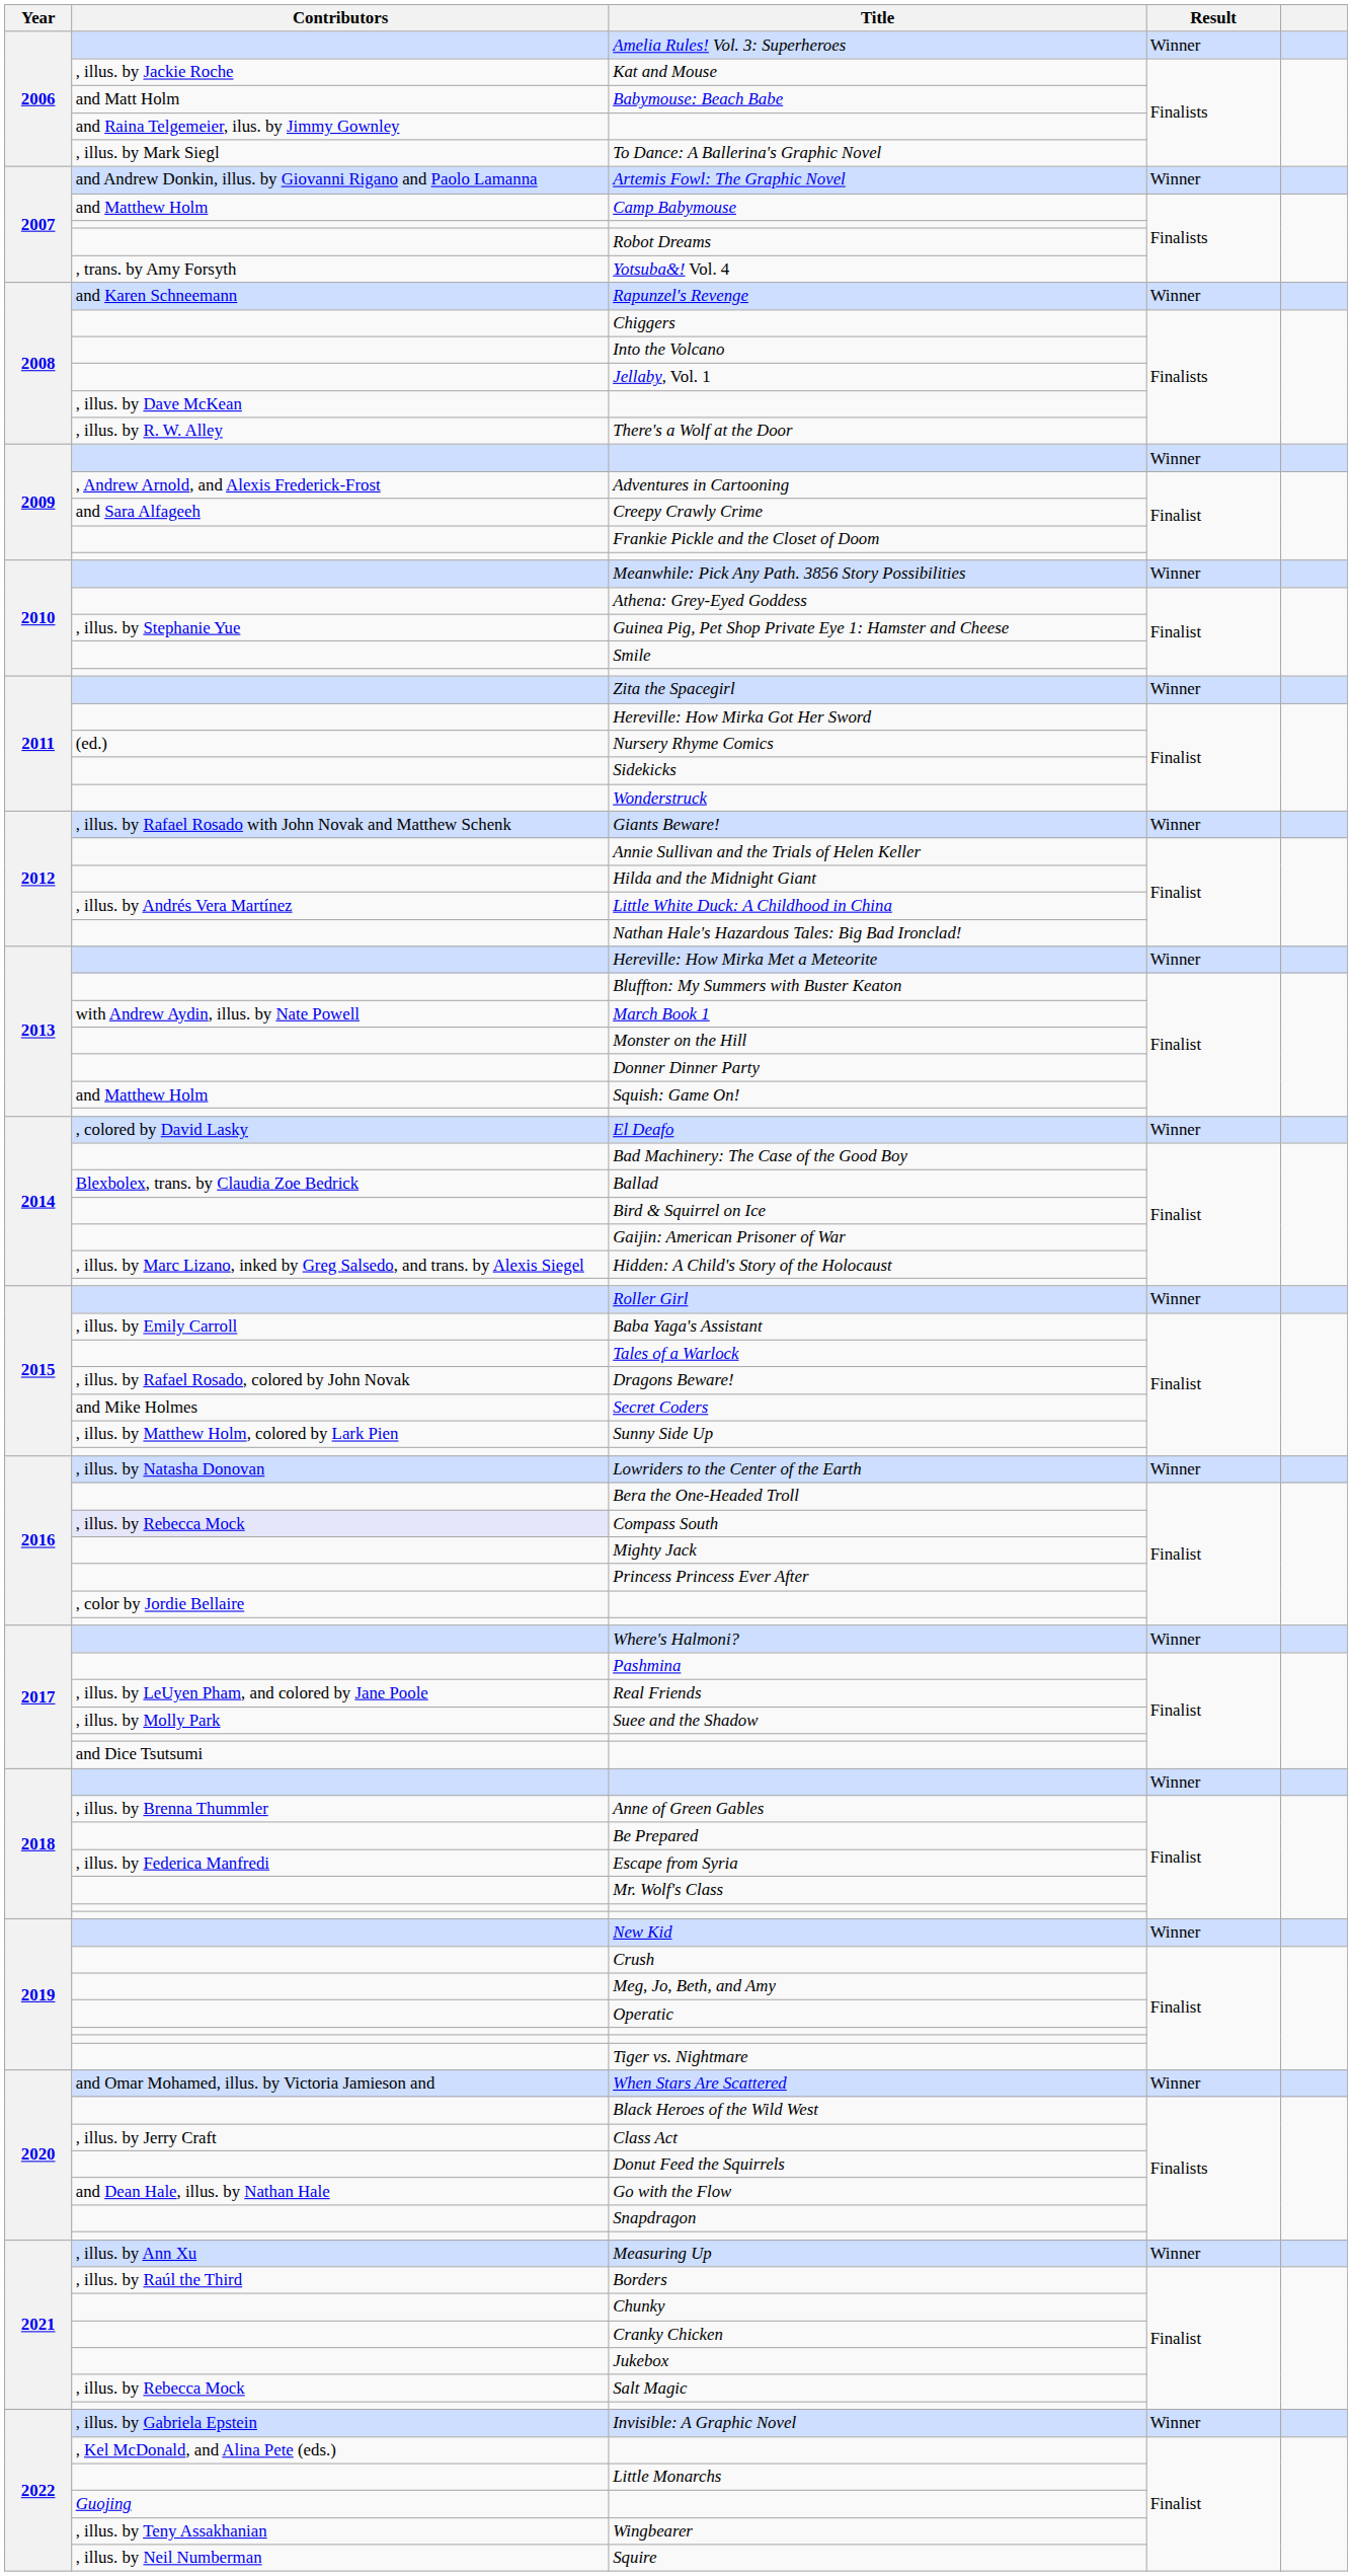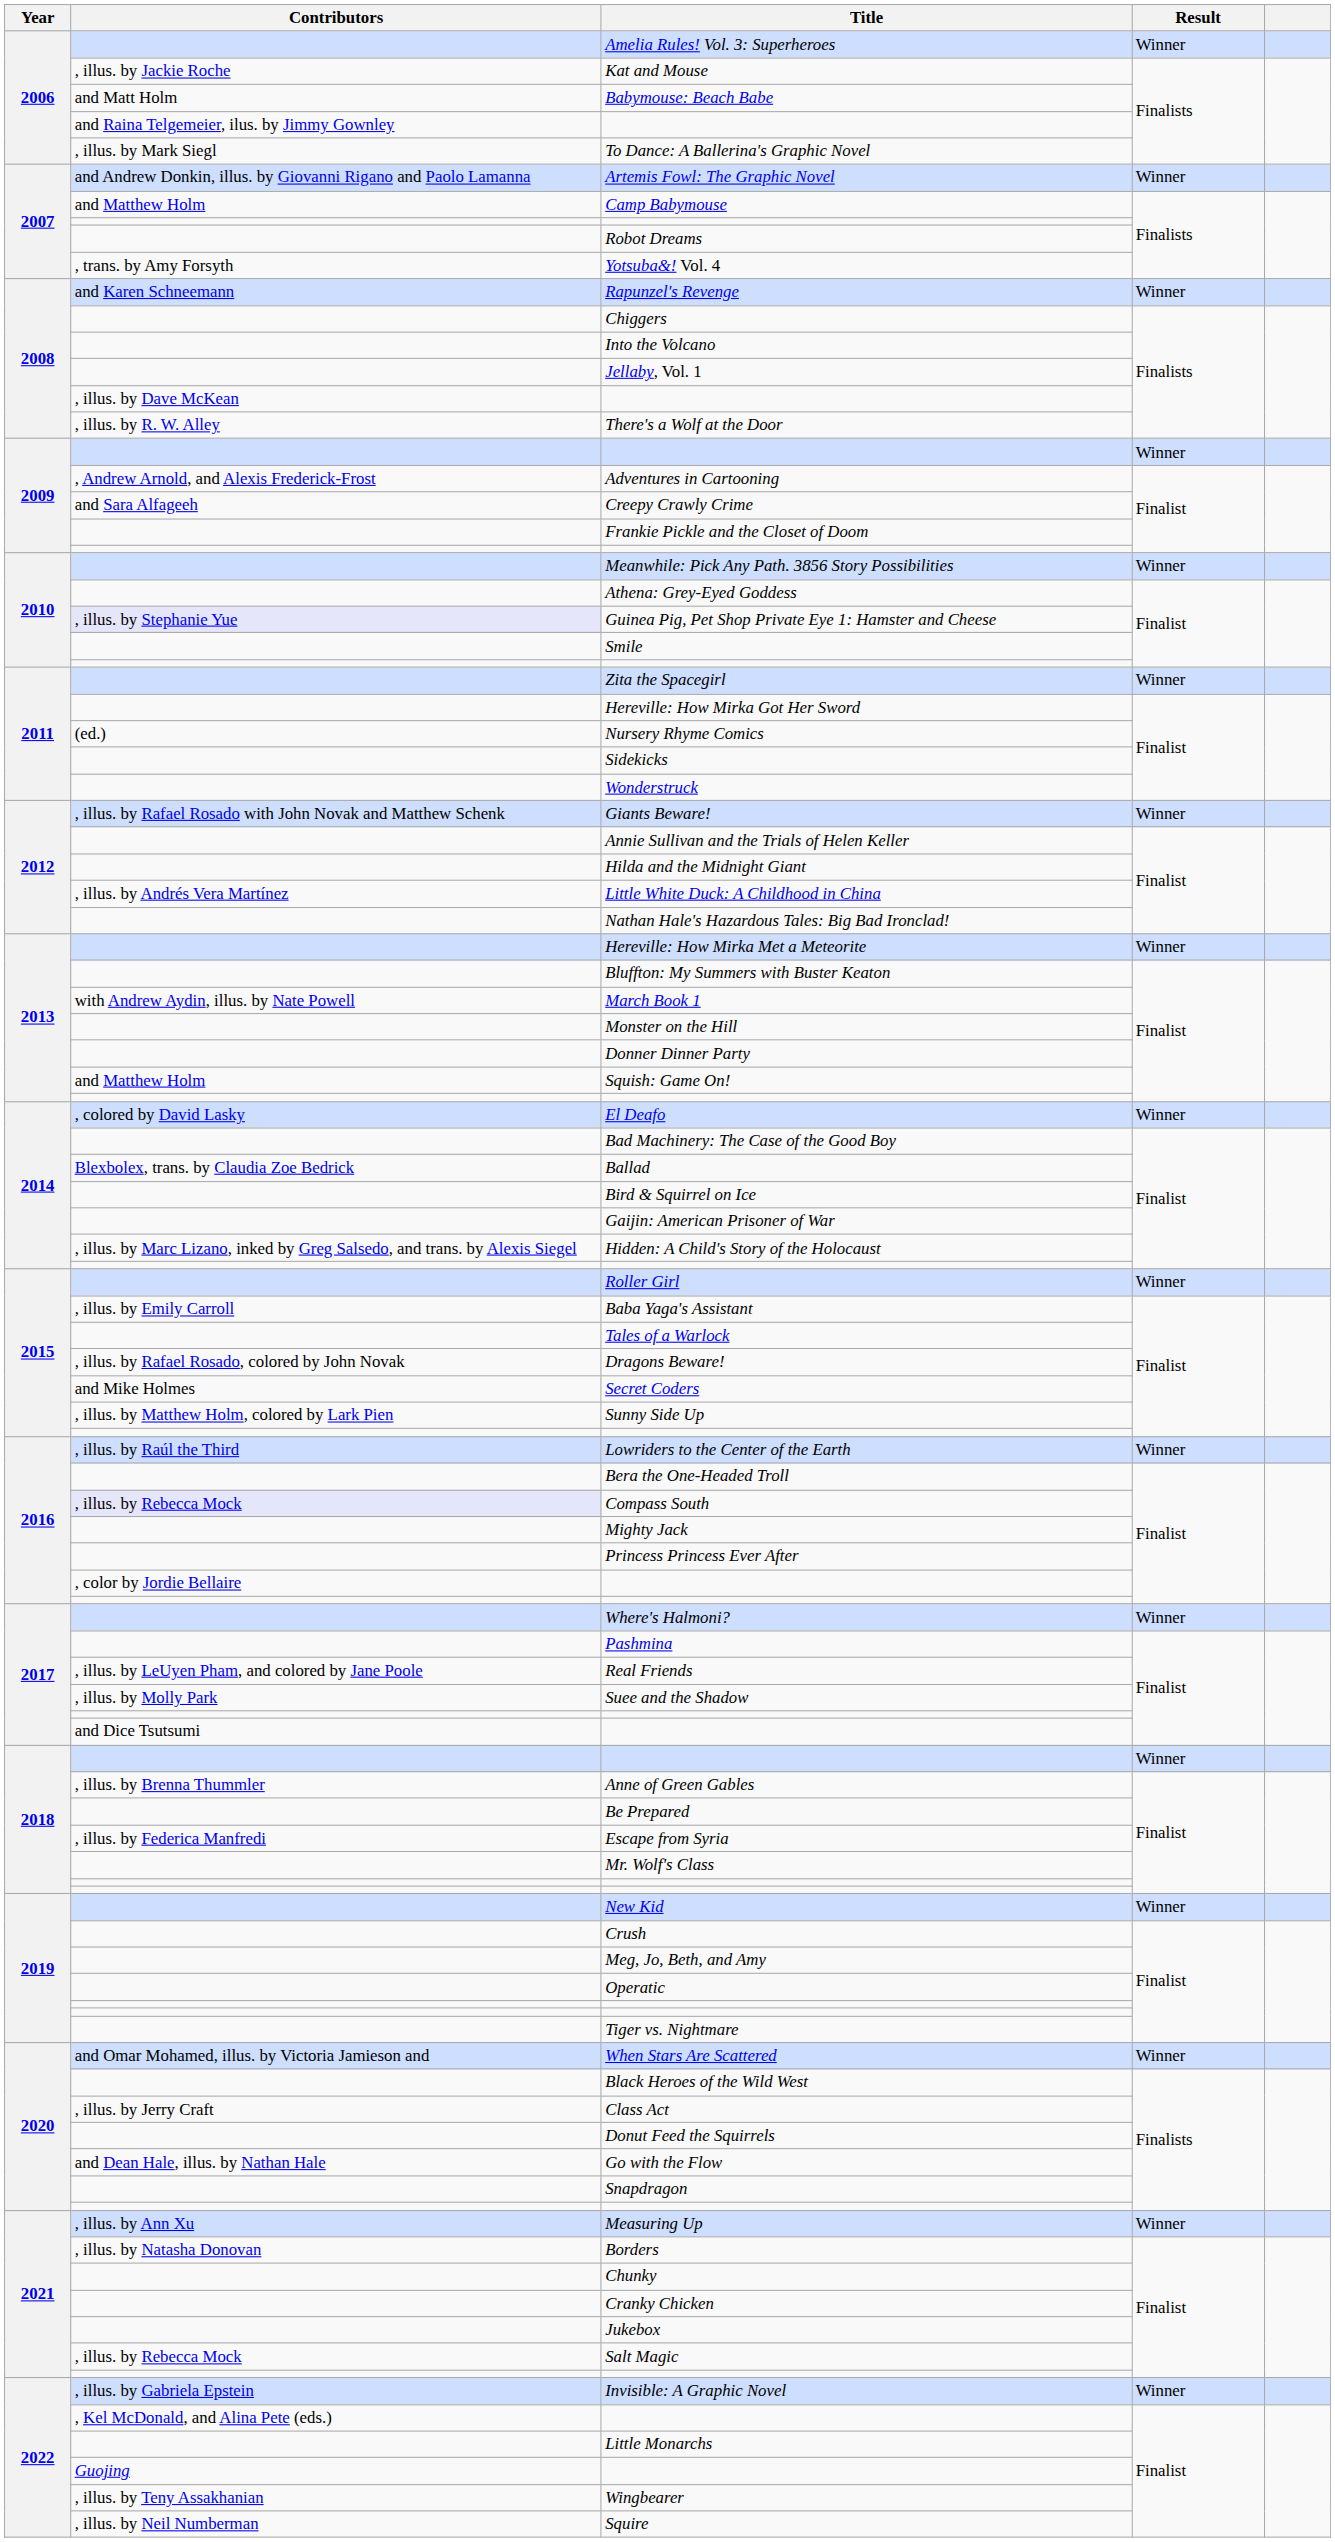Guinea Pig, Pet Shop Private Eye 1: Hamster and Cheese | Contributors: no background -> lavender background
Lowriders to the Center of the Earth | Contributors: , illus. by Natasha Donovan -> , illus. by Raúl the Third
Borders | Contributors: , illus. by Raúl the Third -> , illus. by Natasha Donovan
